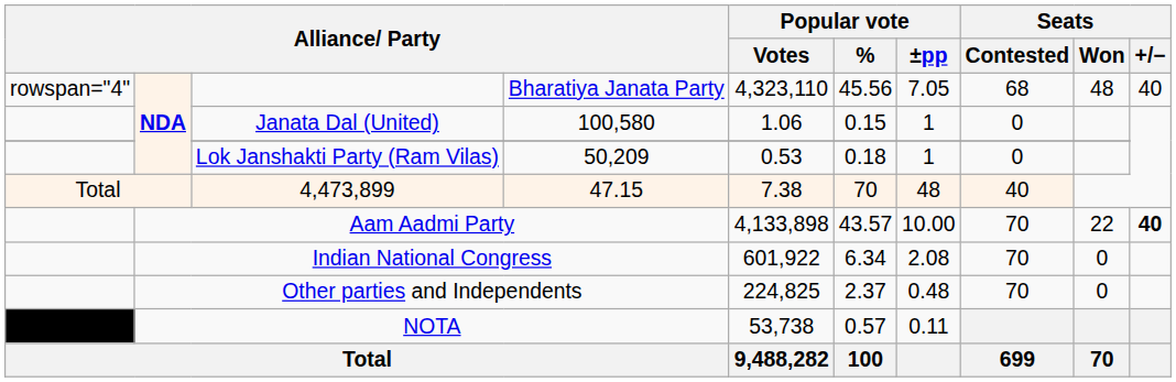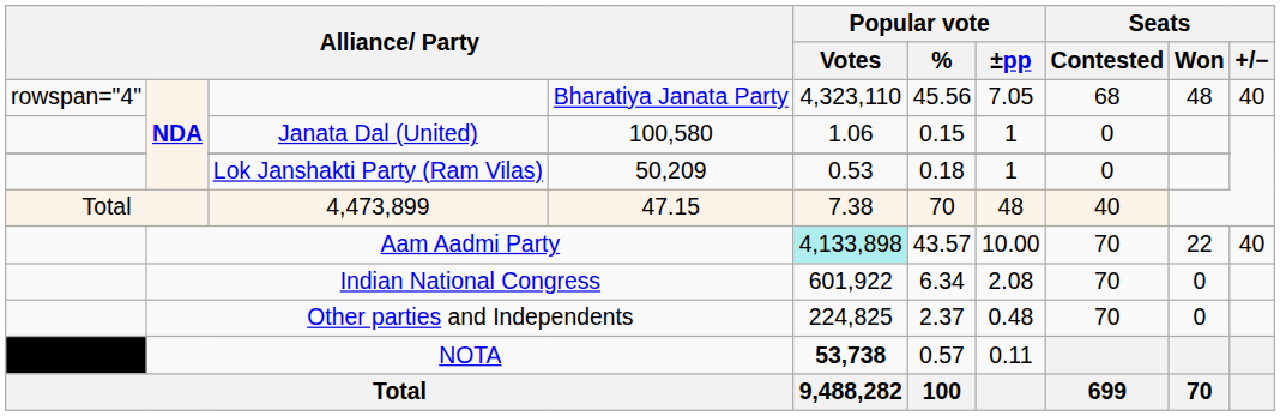Aam Aadmi Party | Popular vote / Votes: no background -> paleturquoise background
Aam Aadmi Party | Seats / +/−: bold -> normal
NOTA | Popular vote / Votes: normal -> bold
